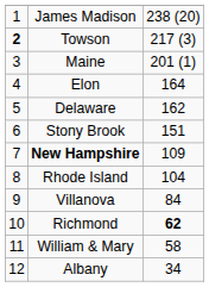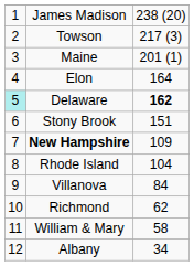Towson | column 1: bold -> normal
Delaware | column 1: no background -> paleturquoise background
Delaware | column 3: normal -> bold
Richmond | column 3: bold -> normal
